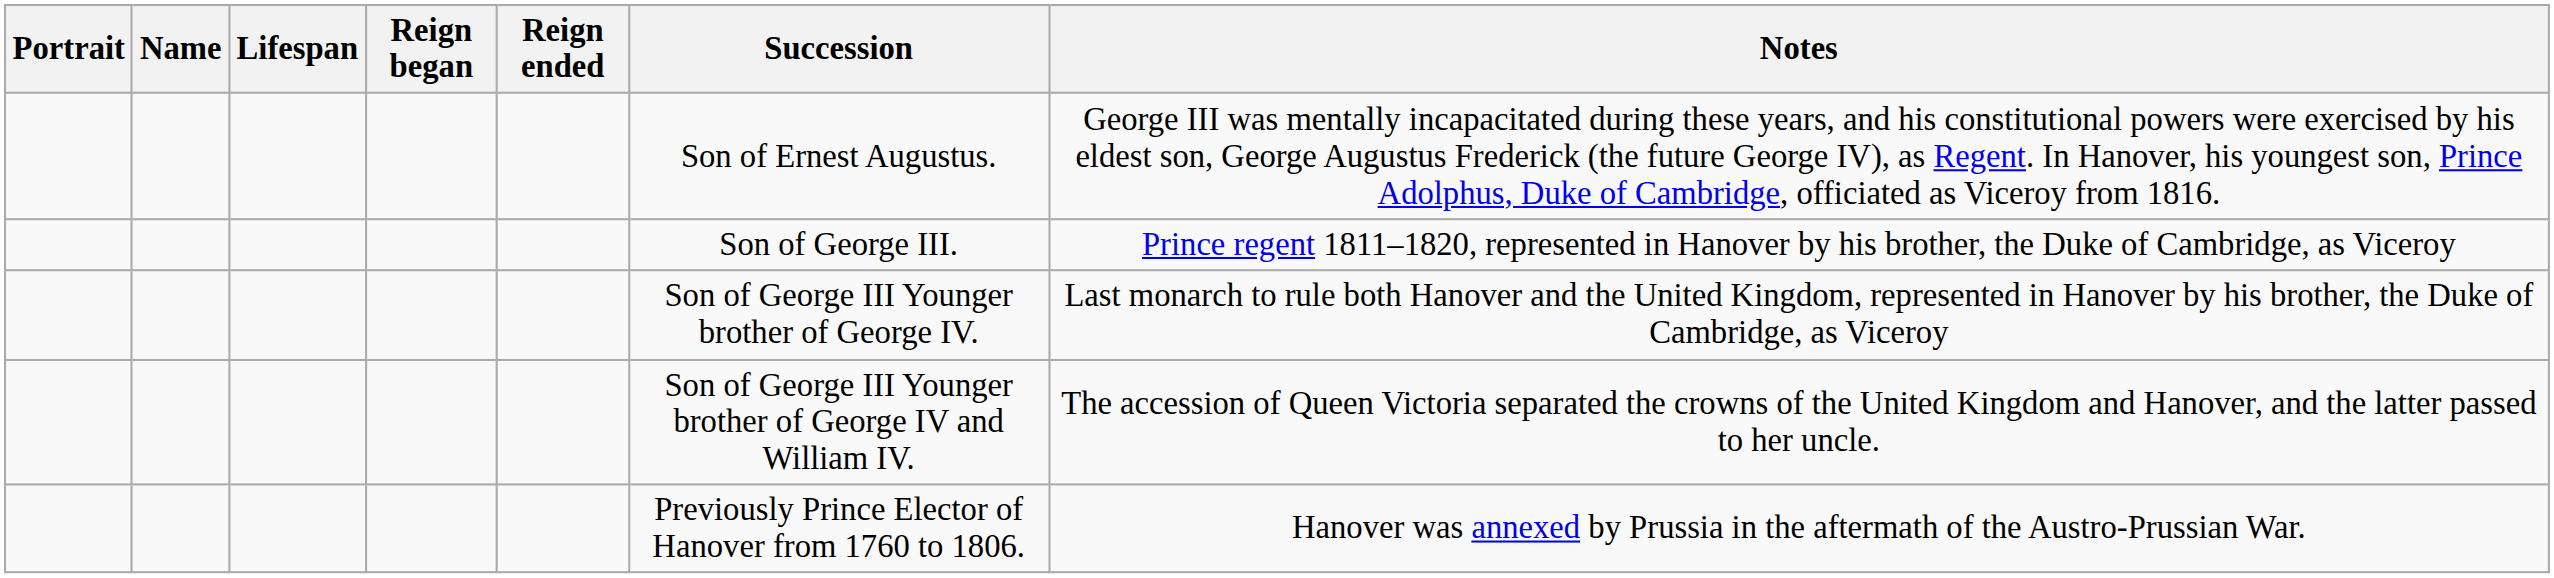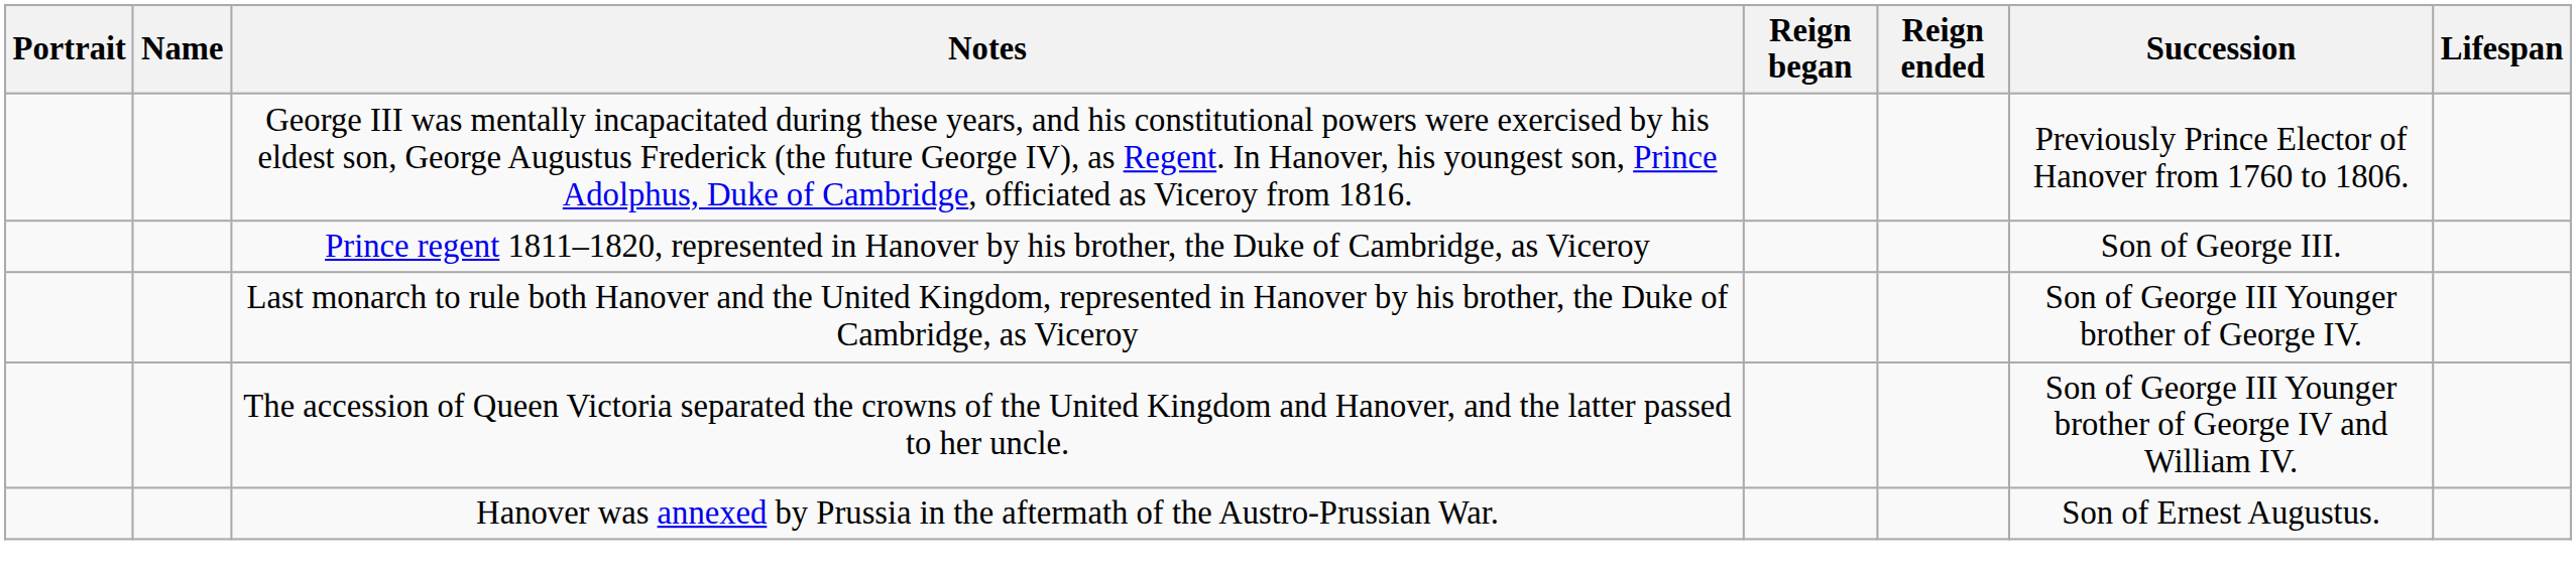columns swapped: Lifespan <-> Notes
row 2 | Succession: Son of Ernest Augustus. -> Previously Prince Elector of Hanover from 1760 to 1806.
row 6 | Succession: Previously Prince Elector of Hanover from 1760 to 1806. -> Son of Ernest Augustus.
